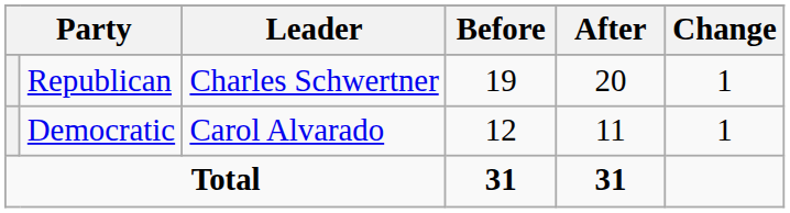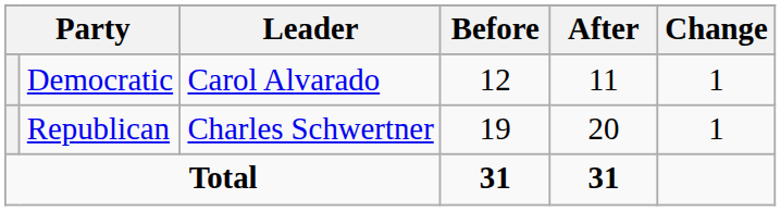rows swapped: Republican <-> Democratic
